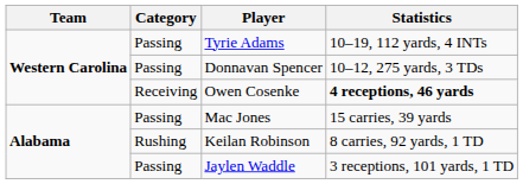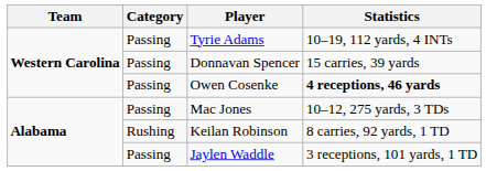Donnavan Spencer | Statistics: 10–12, 275 yards, 3 TDs -> 15 carries, 39 yards
Owen Cosenke | Category: Receiving -> Passing
Mac Jones | Statistics: 15 carries, 39 yards -> 10–12, 275 yards, 3 TDs
